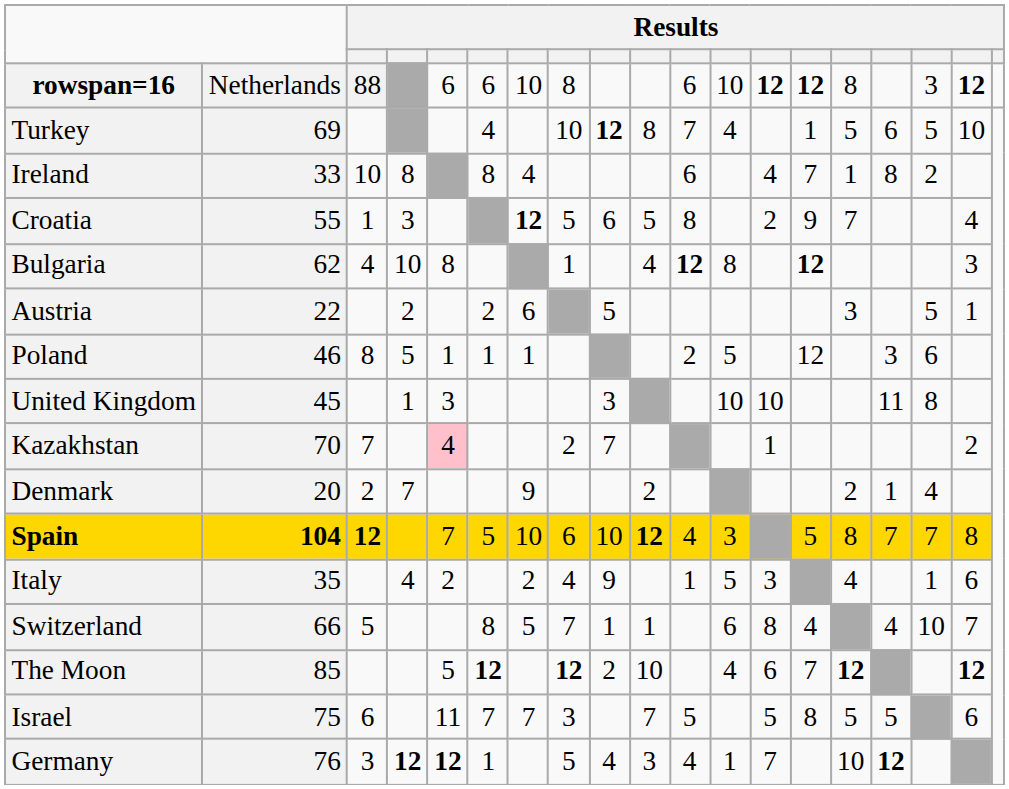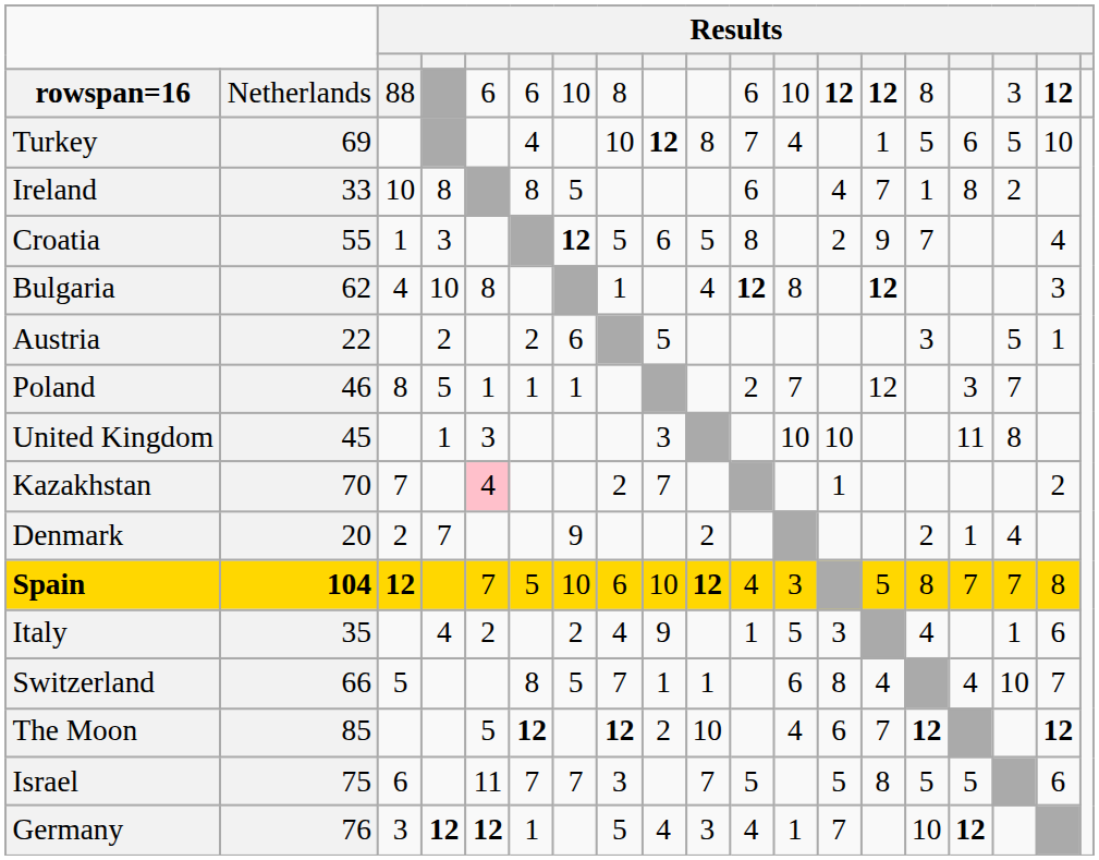Ireland | column 7: 4 -> 5
Poland | column 12: 5 -> 7
Poland | column 17: 6 -> 7
